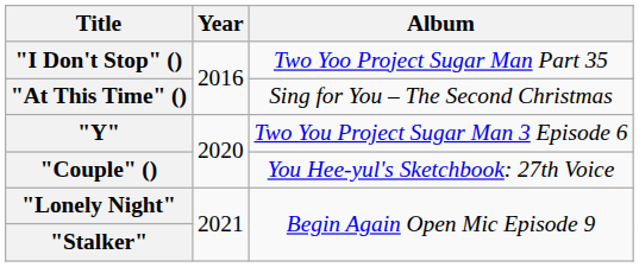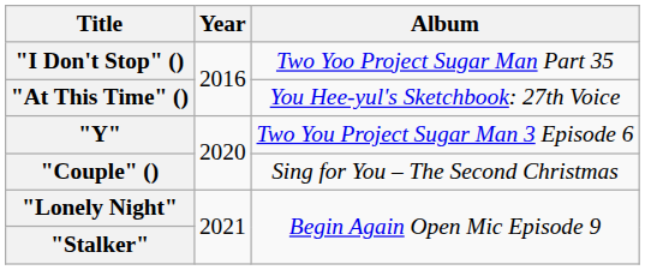"At This Time" () | Album: Sing for You – The Second Christmas -> You Hee-yul's Sketchbook: 27th Voice
"Couple" () | Album: You Hee-yul's Sketchbook: 27th Voice -> Sing for You – The Second Christmas
